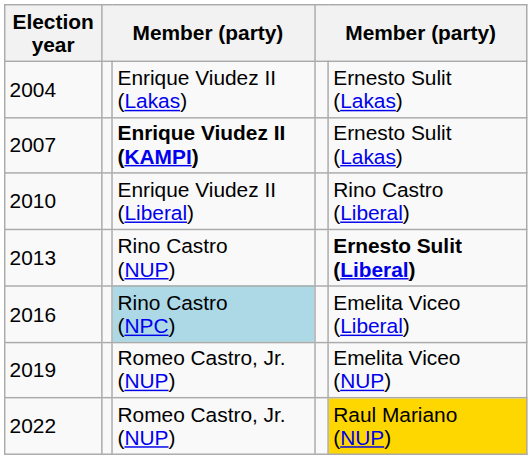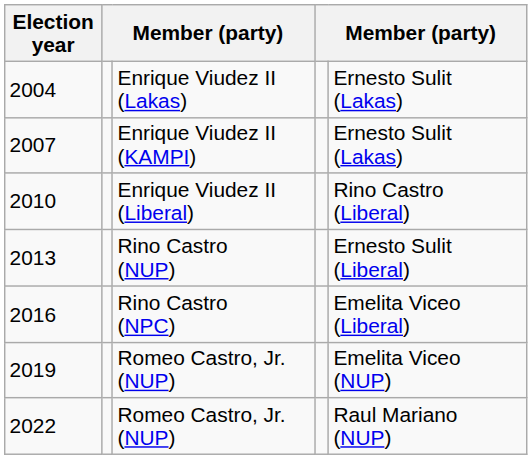2007 | column 3: bold -> normal
2013 | column 5: bold -> normal
2016 | column 3: lightblue background -> no background
2022 | column 5: gold background -> no background
